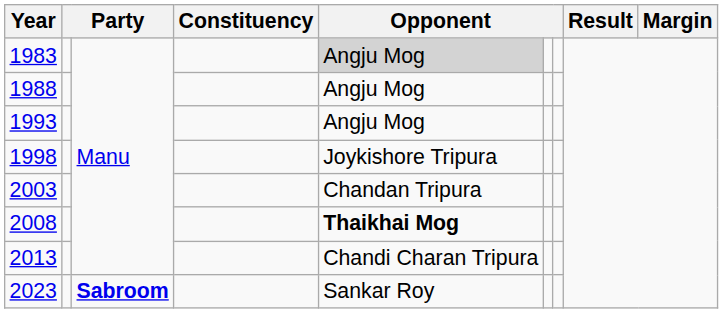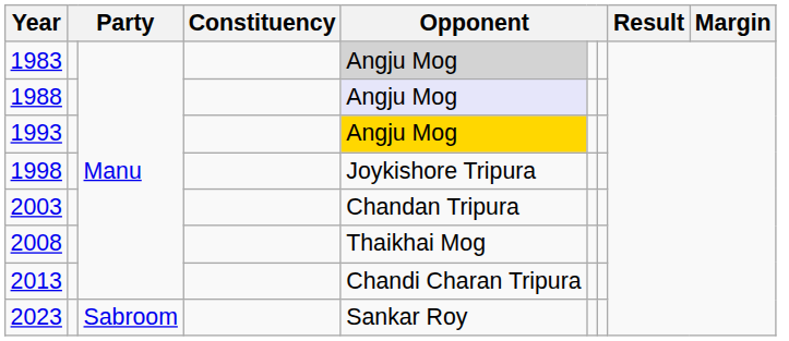1988 | column 5: no background -> lavender background
1993 | column 5: no background -> gold background
2008 | column 5: bold -> normal
2023 | column 3: bold -> normal
